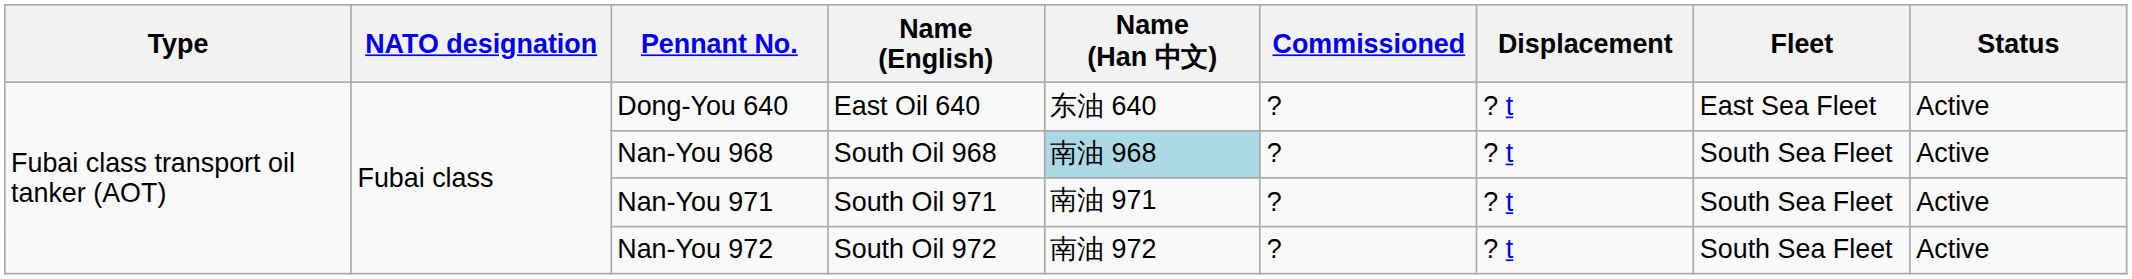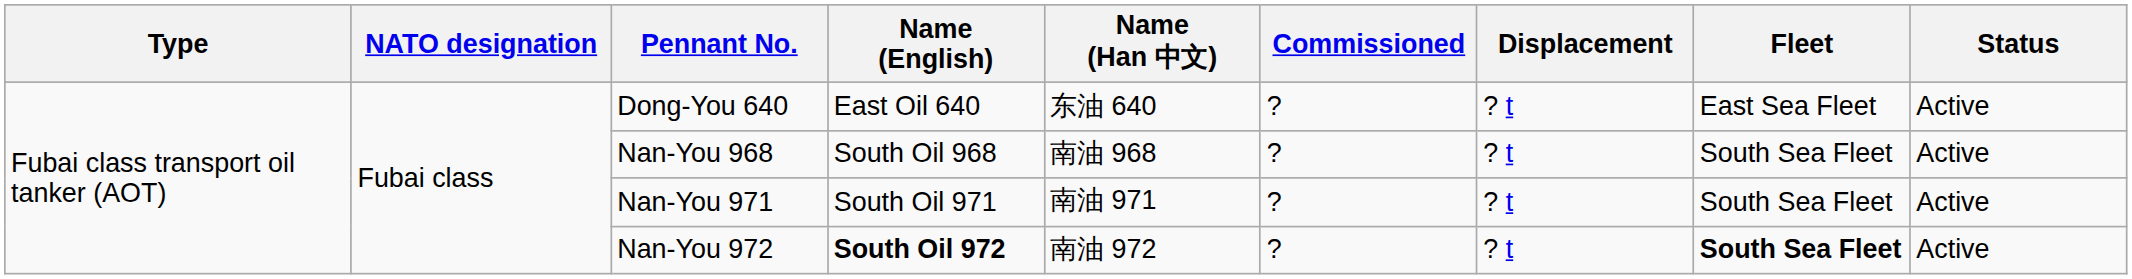Nan-You 968 | Name (Han 中文): lightblue background -> no background
Nan-You 972 | Name (English): normal -> bold
Nan-You 972 | Fleet: normal -> bold
